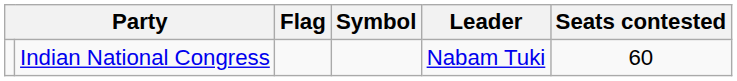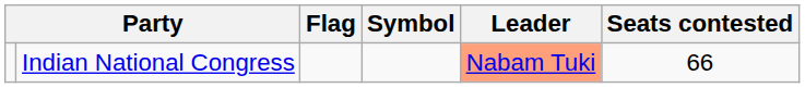Indian National Congress | Leader: no background -> lightsalmon background
Indian National Congress | Seats contested: 60 -> 66
